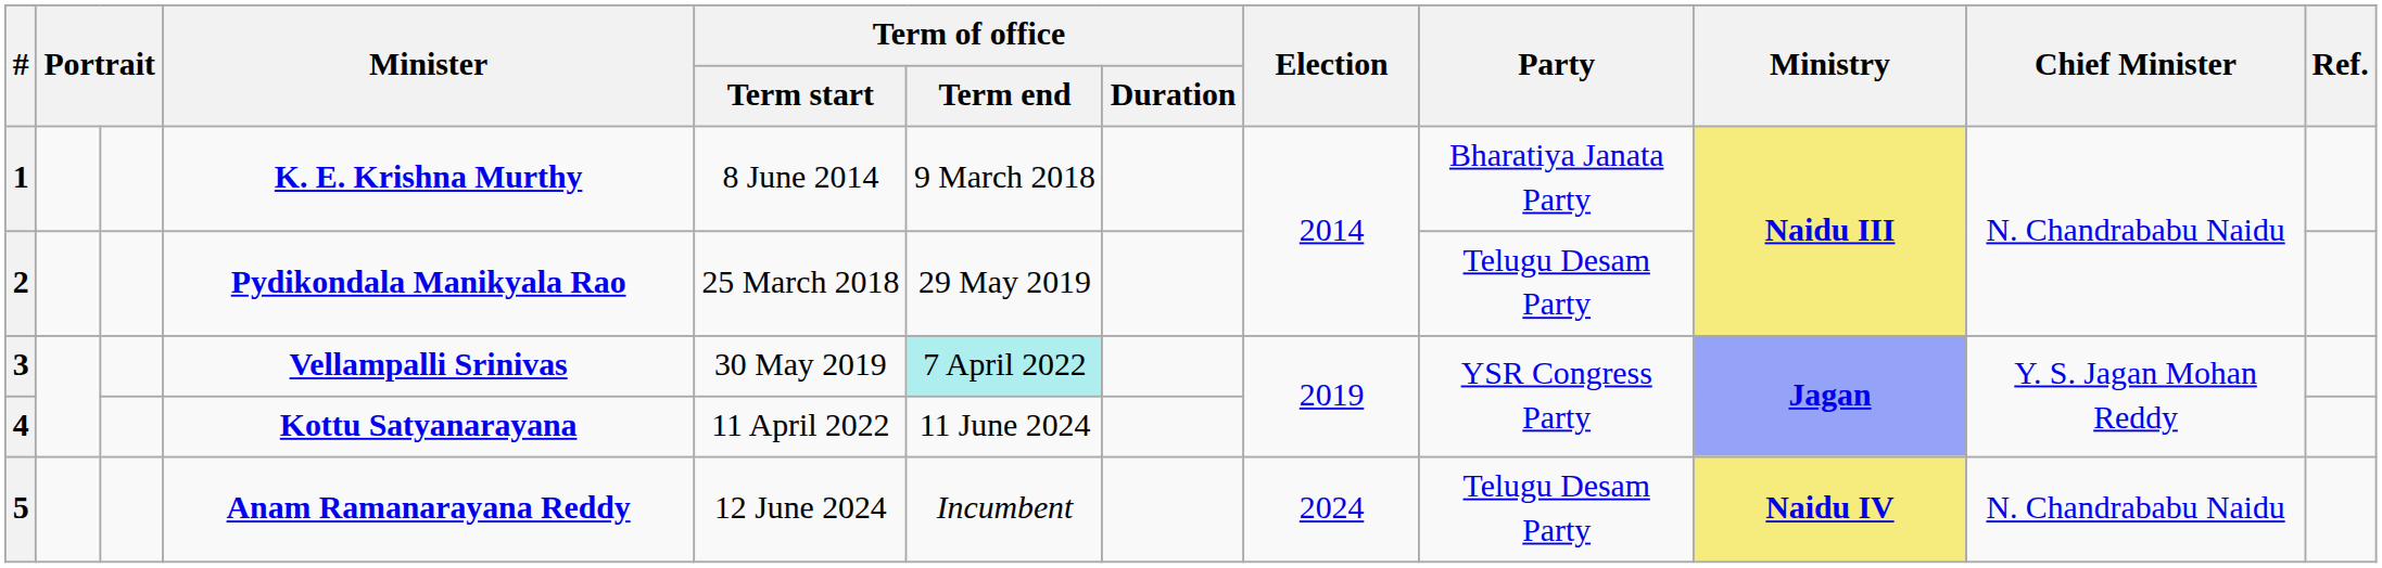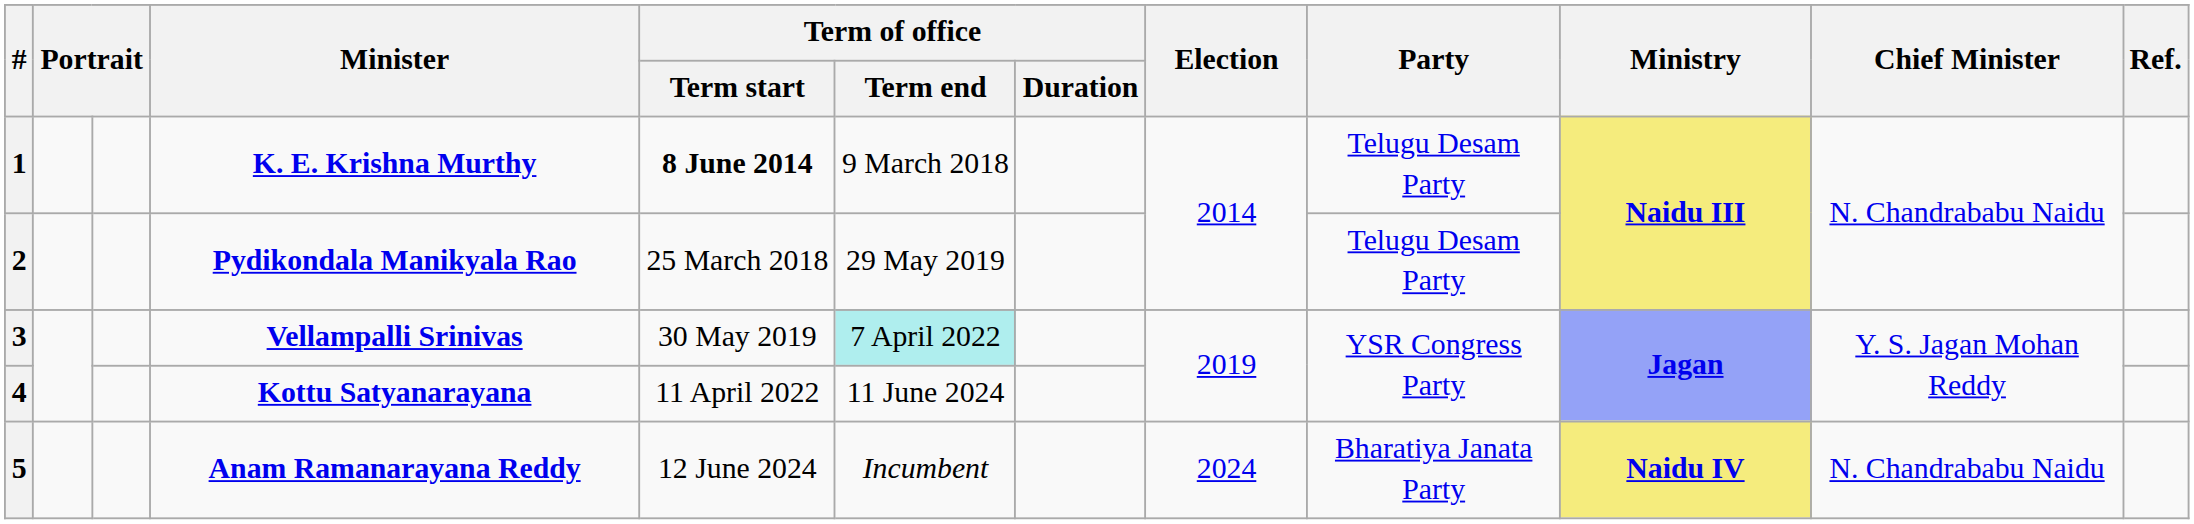1 | Term of office / Term start: normal -> bold
1 | Party: Bharatiya Janata Party -> Telugu Desam Party
5 | Party: Telugu Desam Party -> Bharatiya Janata Party
